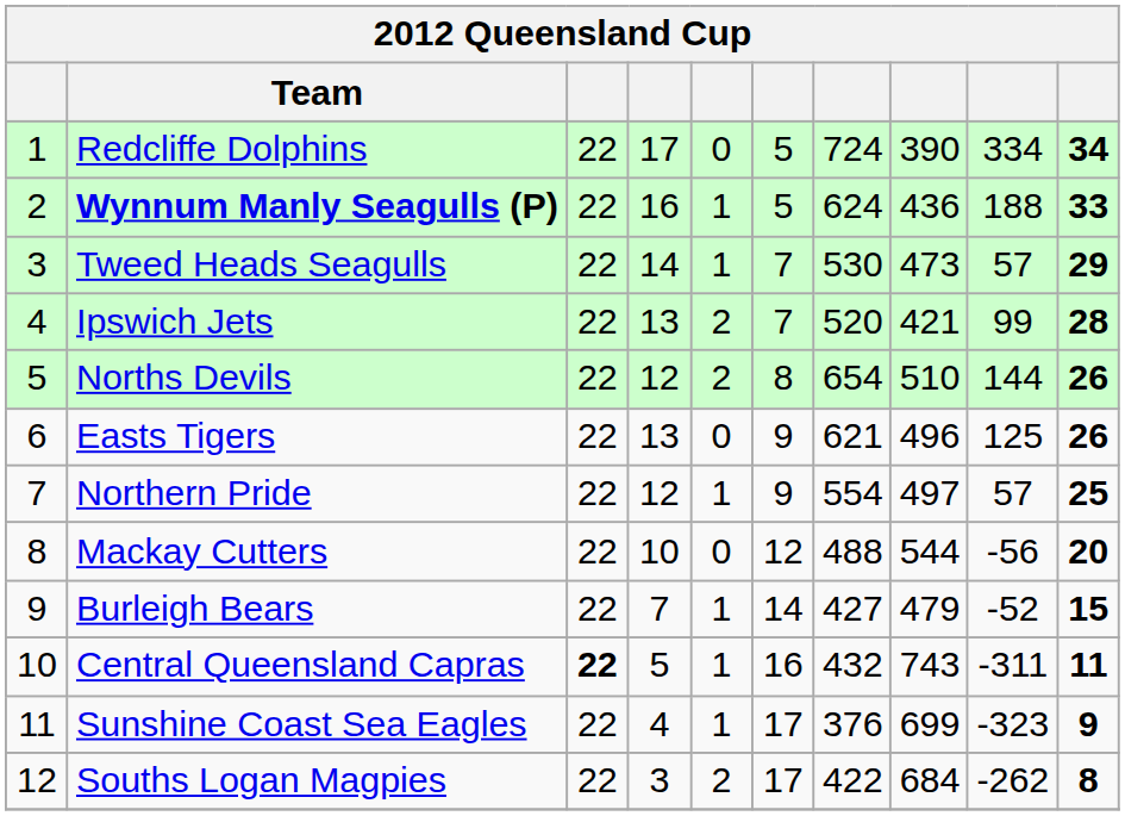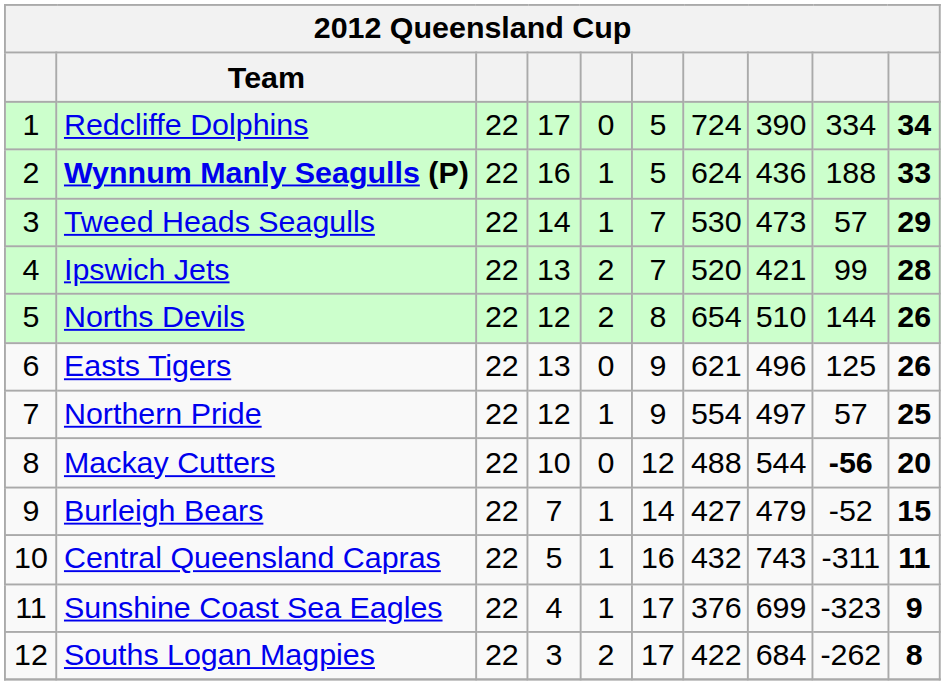Mackay Cutters | column 9: normal -> bold
Central Queensland Capras | column 3: bold -> normal
